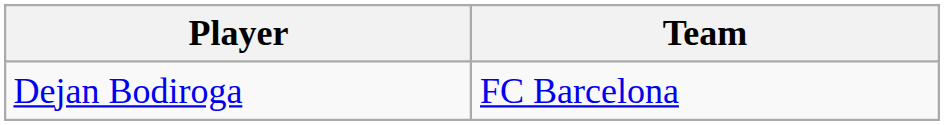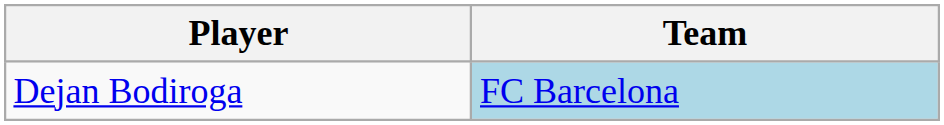Dejan Bodiroga | Team: no background -> lightblue background
